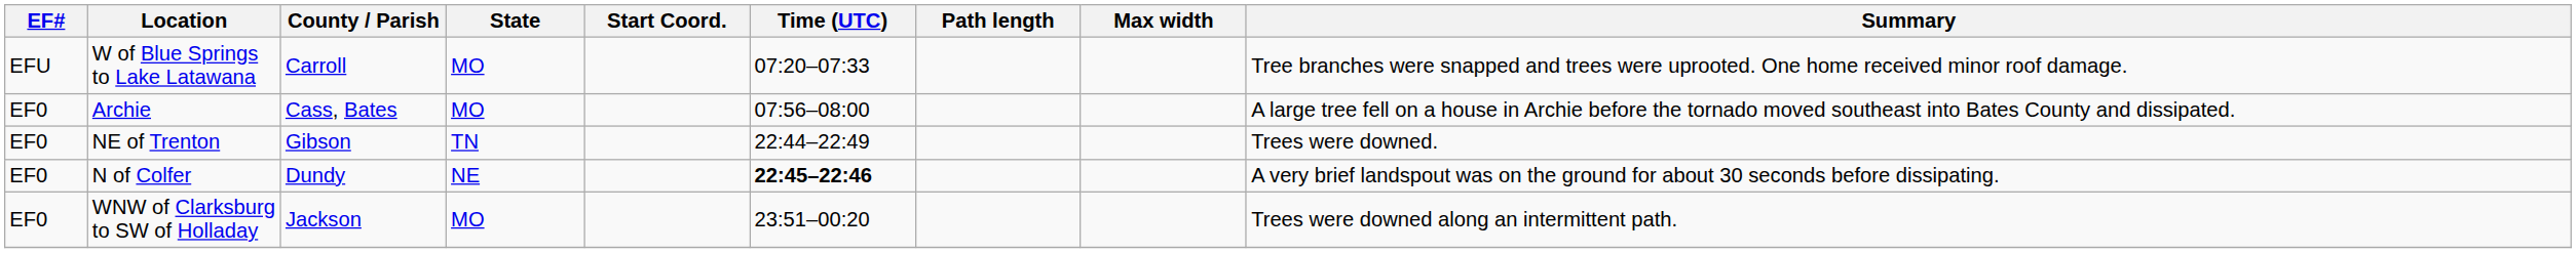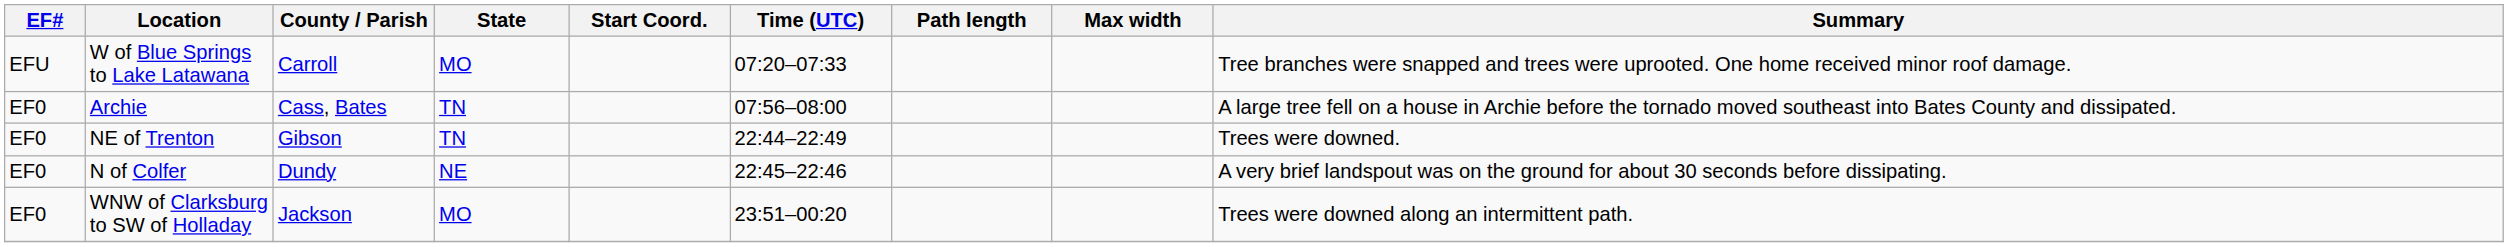Archie | State: MO -> TN
N of Colfer | Time (UTC): bold -> normal
